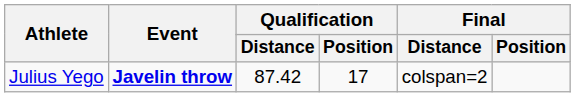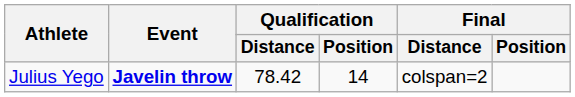Julius Yego | Qualification / Distance: 87.42 -> 78.42
Julius Yego | Qualification / Position: 17 -> 14
